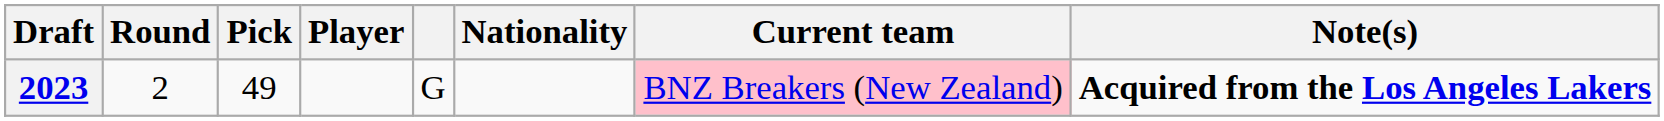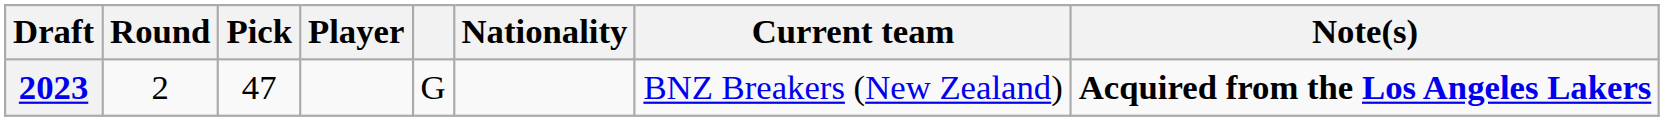2023 | Pick: 49 -> 47
2023 | Current team: pink background -> no background
